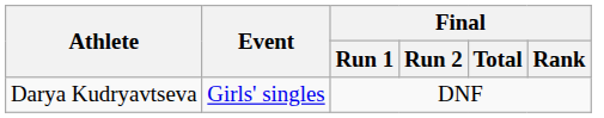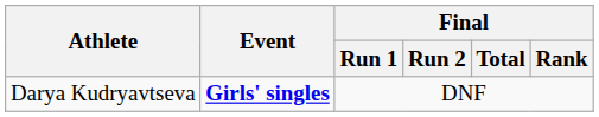Darya Kudryavtseva | Event: normal -> bold
